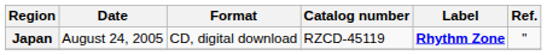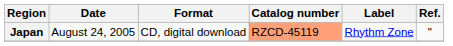Japan | Catalog number: no background -> lightsalmon background
Japan | Label: bold -> normal
